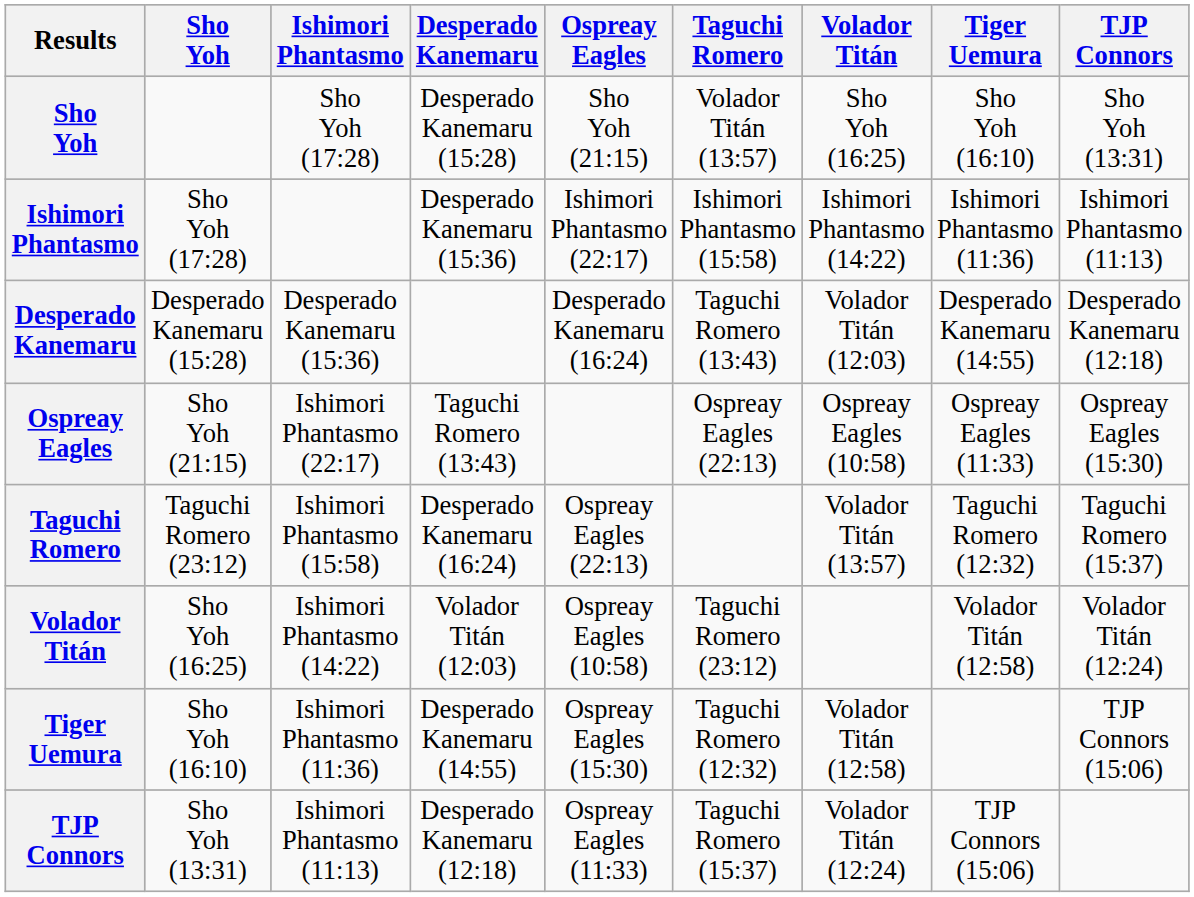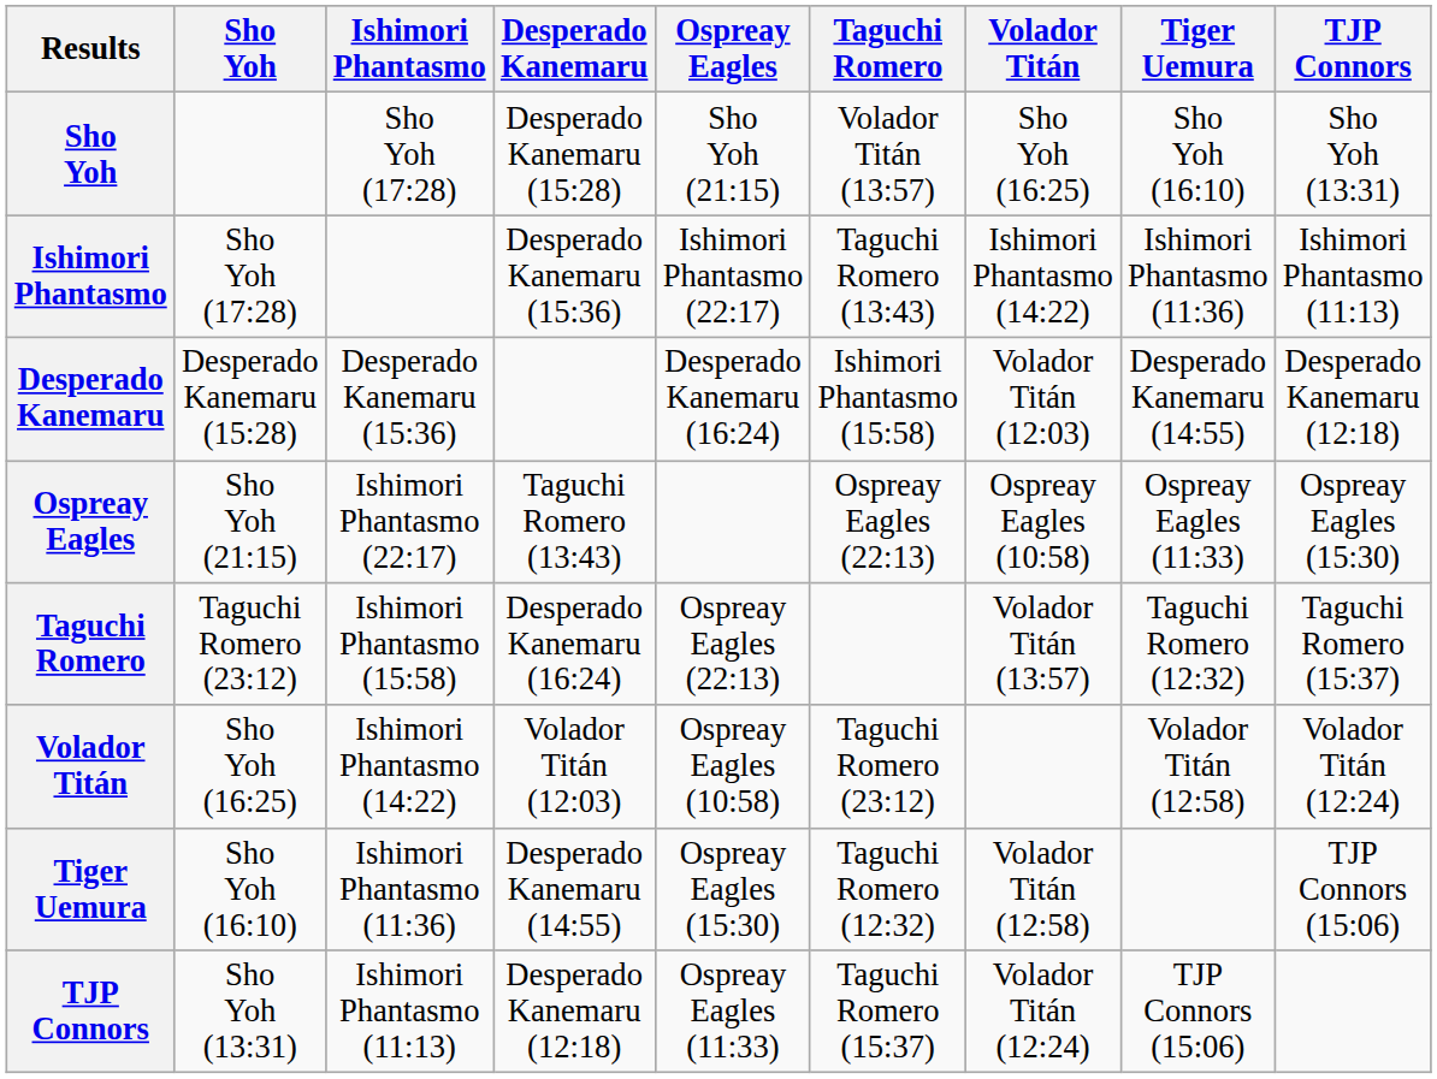row 3 | Taguchi Romero: Ishimori Phantasmo (15:58) -> Taguchi Romero (13:43)
row 4 | Taguchi Romero: Taguchi Romero (13:43) -> Ishimori Phantasmo (15:58)
